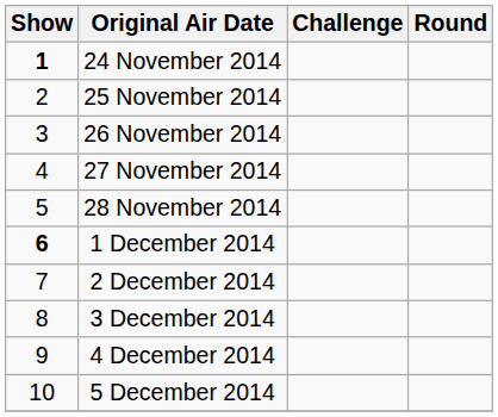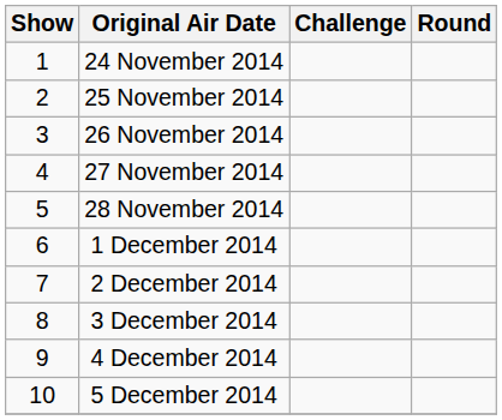24 November 2014 | Show: bold -> normal
1 December 2014 | Show: bold -> normal
